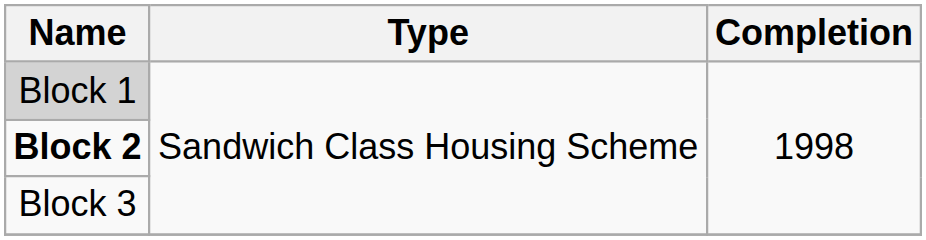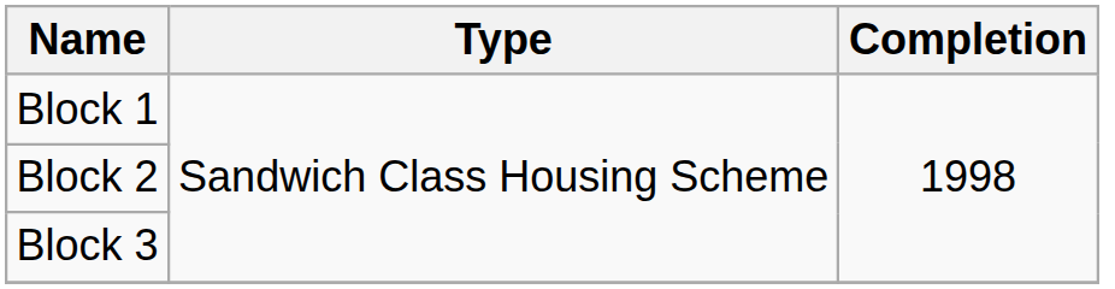Block 1 | Name: lightgrey background -> no background
Block 2 | Name: bold -> normal
